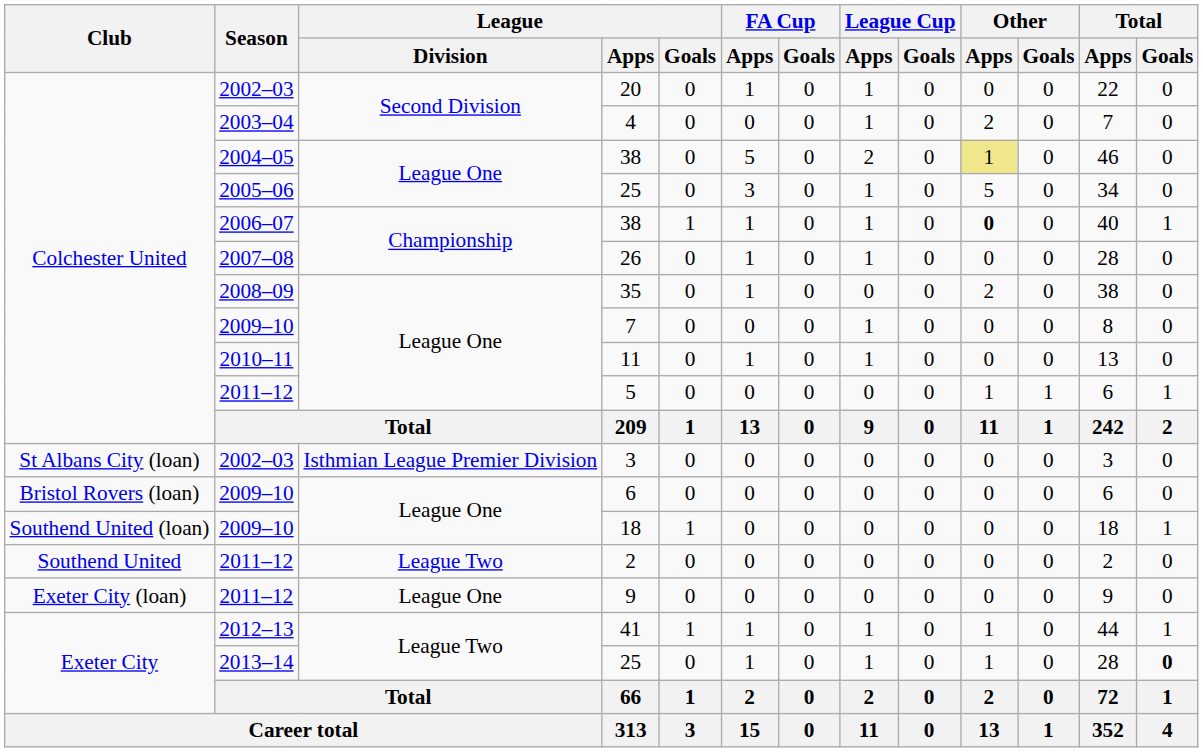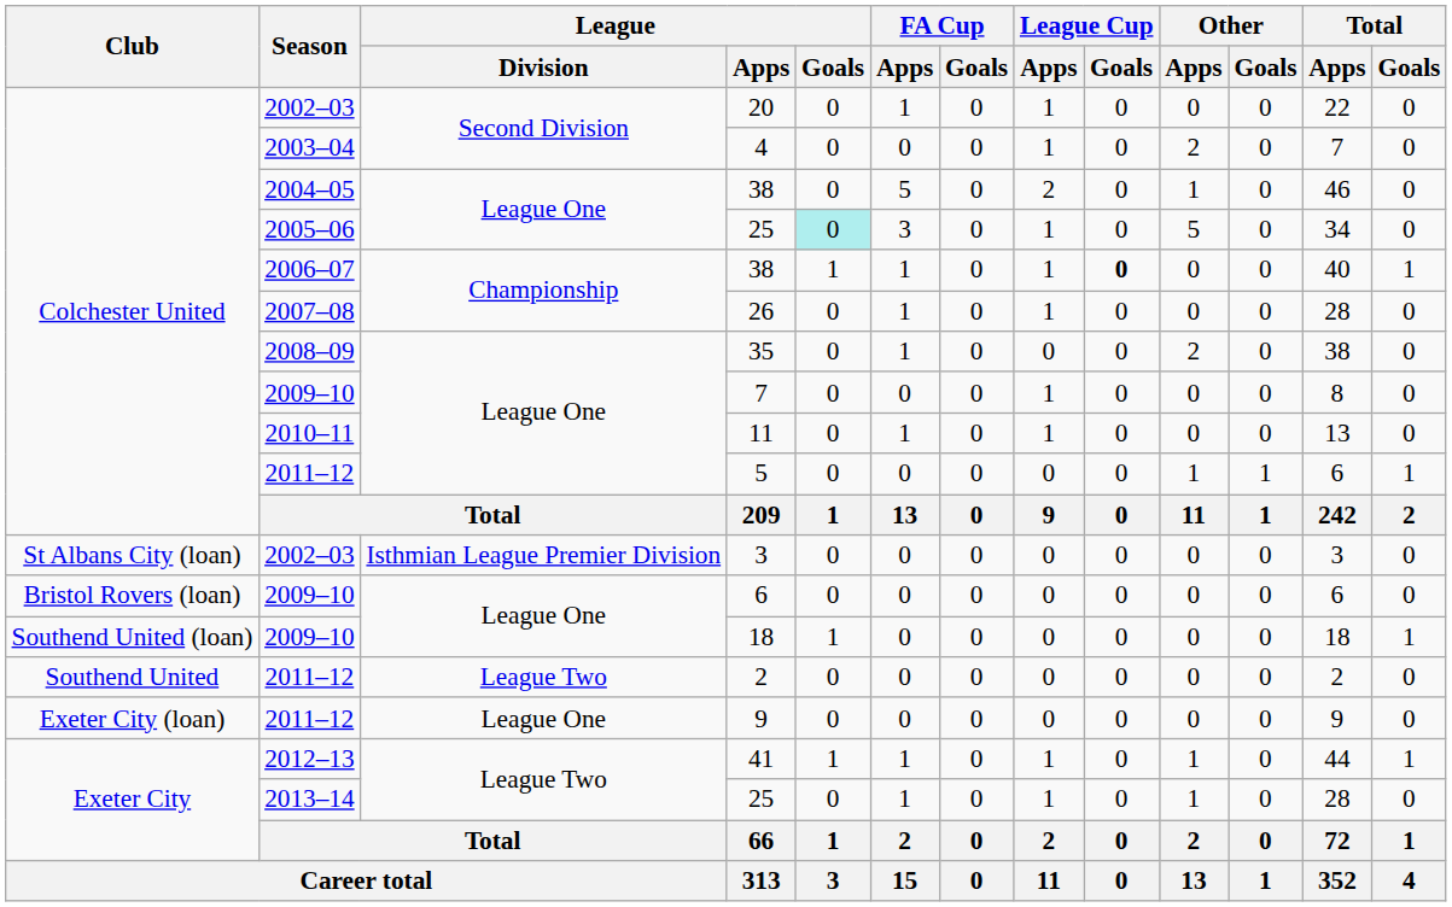2004–05 / 38 | Other / Apps: khaki background -> no background
2005–06 / 25 | League / Goals: no background -> paleturquoise background
2006–07 / 38 | League Cup / Goals: normal -> bold
2006–07 / 38 | Other / Apps: bold -> normal
2013–14 / 25 | Total / Goals: bold -> normal
